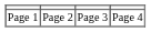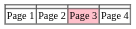Page 1 | column 3: no background -> pink background
